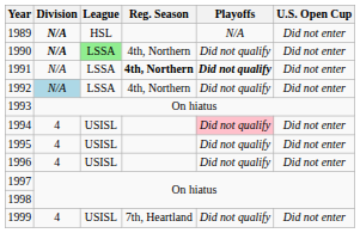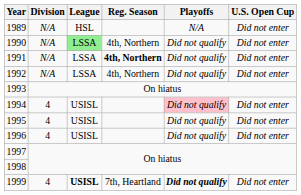1989 | Division: bold -> normal
1990 | Division: bold -> normal
1991 | Playoffs: bold -> normal
1992 | Division: lightblue background -> no background
1999 | League: normal -> bold
1999 | Playoffs: normal -> bold
